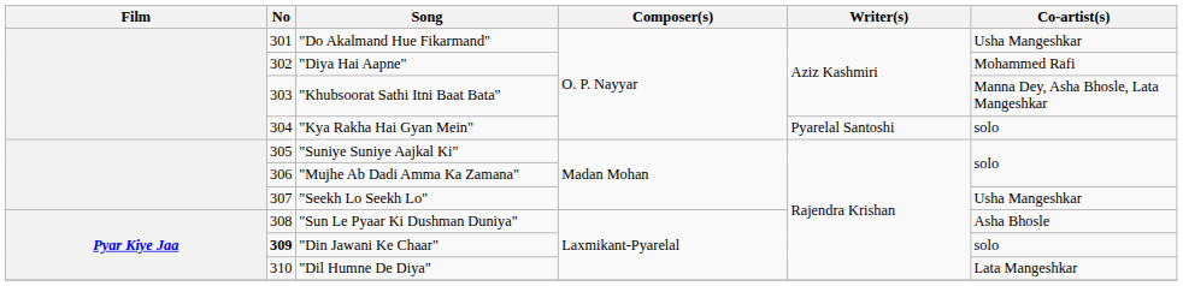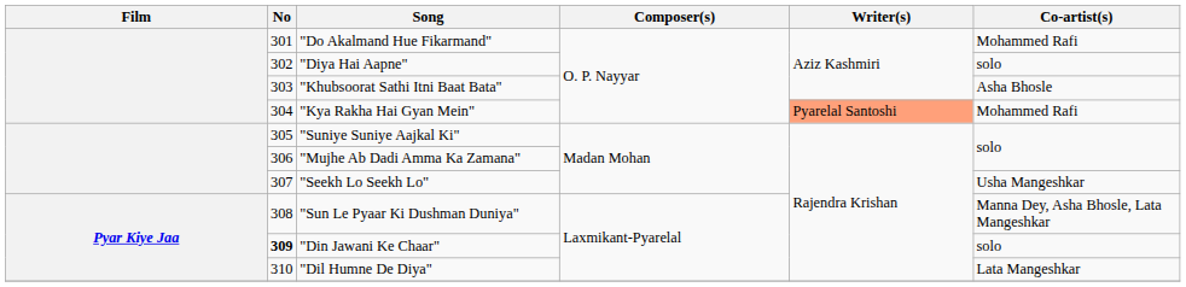"Do Akalmand Hue Fikarmand" | Co-artist(s): Usha Mangeshkar -> Mohammed Rafi
"Diya Hai Aapne" | Co-artist(s): Mohammed Rafi -> solo
"Khubsoorat Sathi Itni Baat Bata" | Co-artist(s): Manna Dey, Asha Bhosle, Lata Mangeshkar -> Asha Bhosle
"Kya Rakha Hai Gyan Mein" | Writer(s): no background -> lightsalmon background
"Kya Rakha Hai Gyan Mein" | Co-artist(s): solo -> Mohammed Rafi
"Sun Le Pyaar Ki Dushman Duniya" | Co-artist(s): Asha Bhosle -> Manna Dey, Asha Bhosle, Lata Mangeshkar
